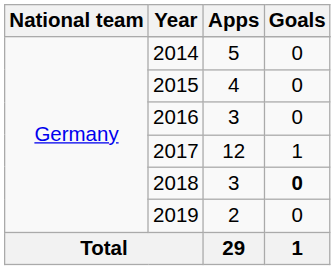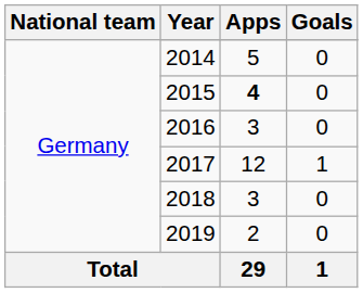2015 | Apps: normal -> bold
2018 | Goals: bold -> normal
